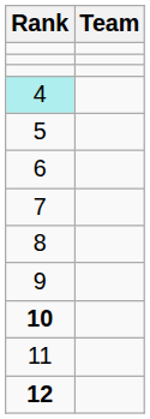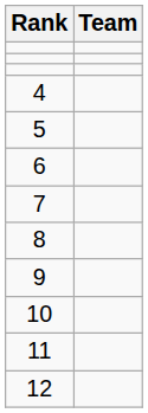row 5 | Rank: paleturquoise background -> no background
row 11 | Rank: bold -> normal
row 13 | Rank: bold -> normal
